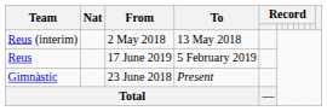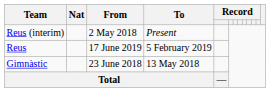Reus (interim) | To: 13 May 2018 -> Present
Gimnàstic | To: Present -> 13 May 2018
